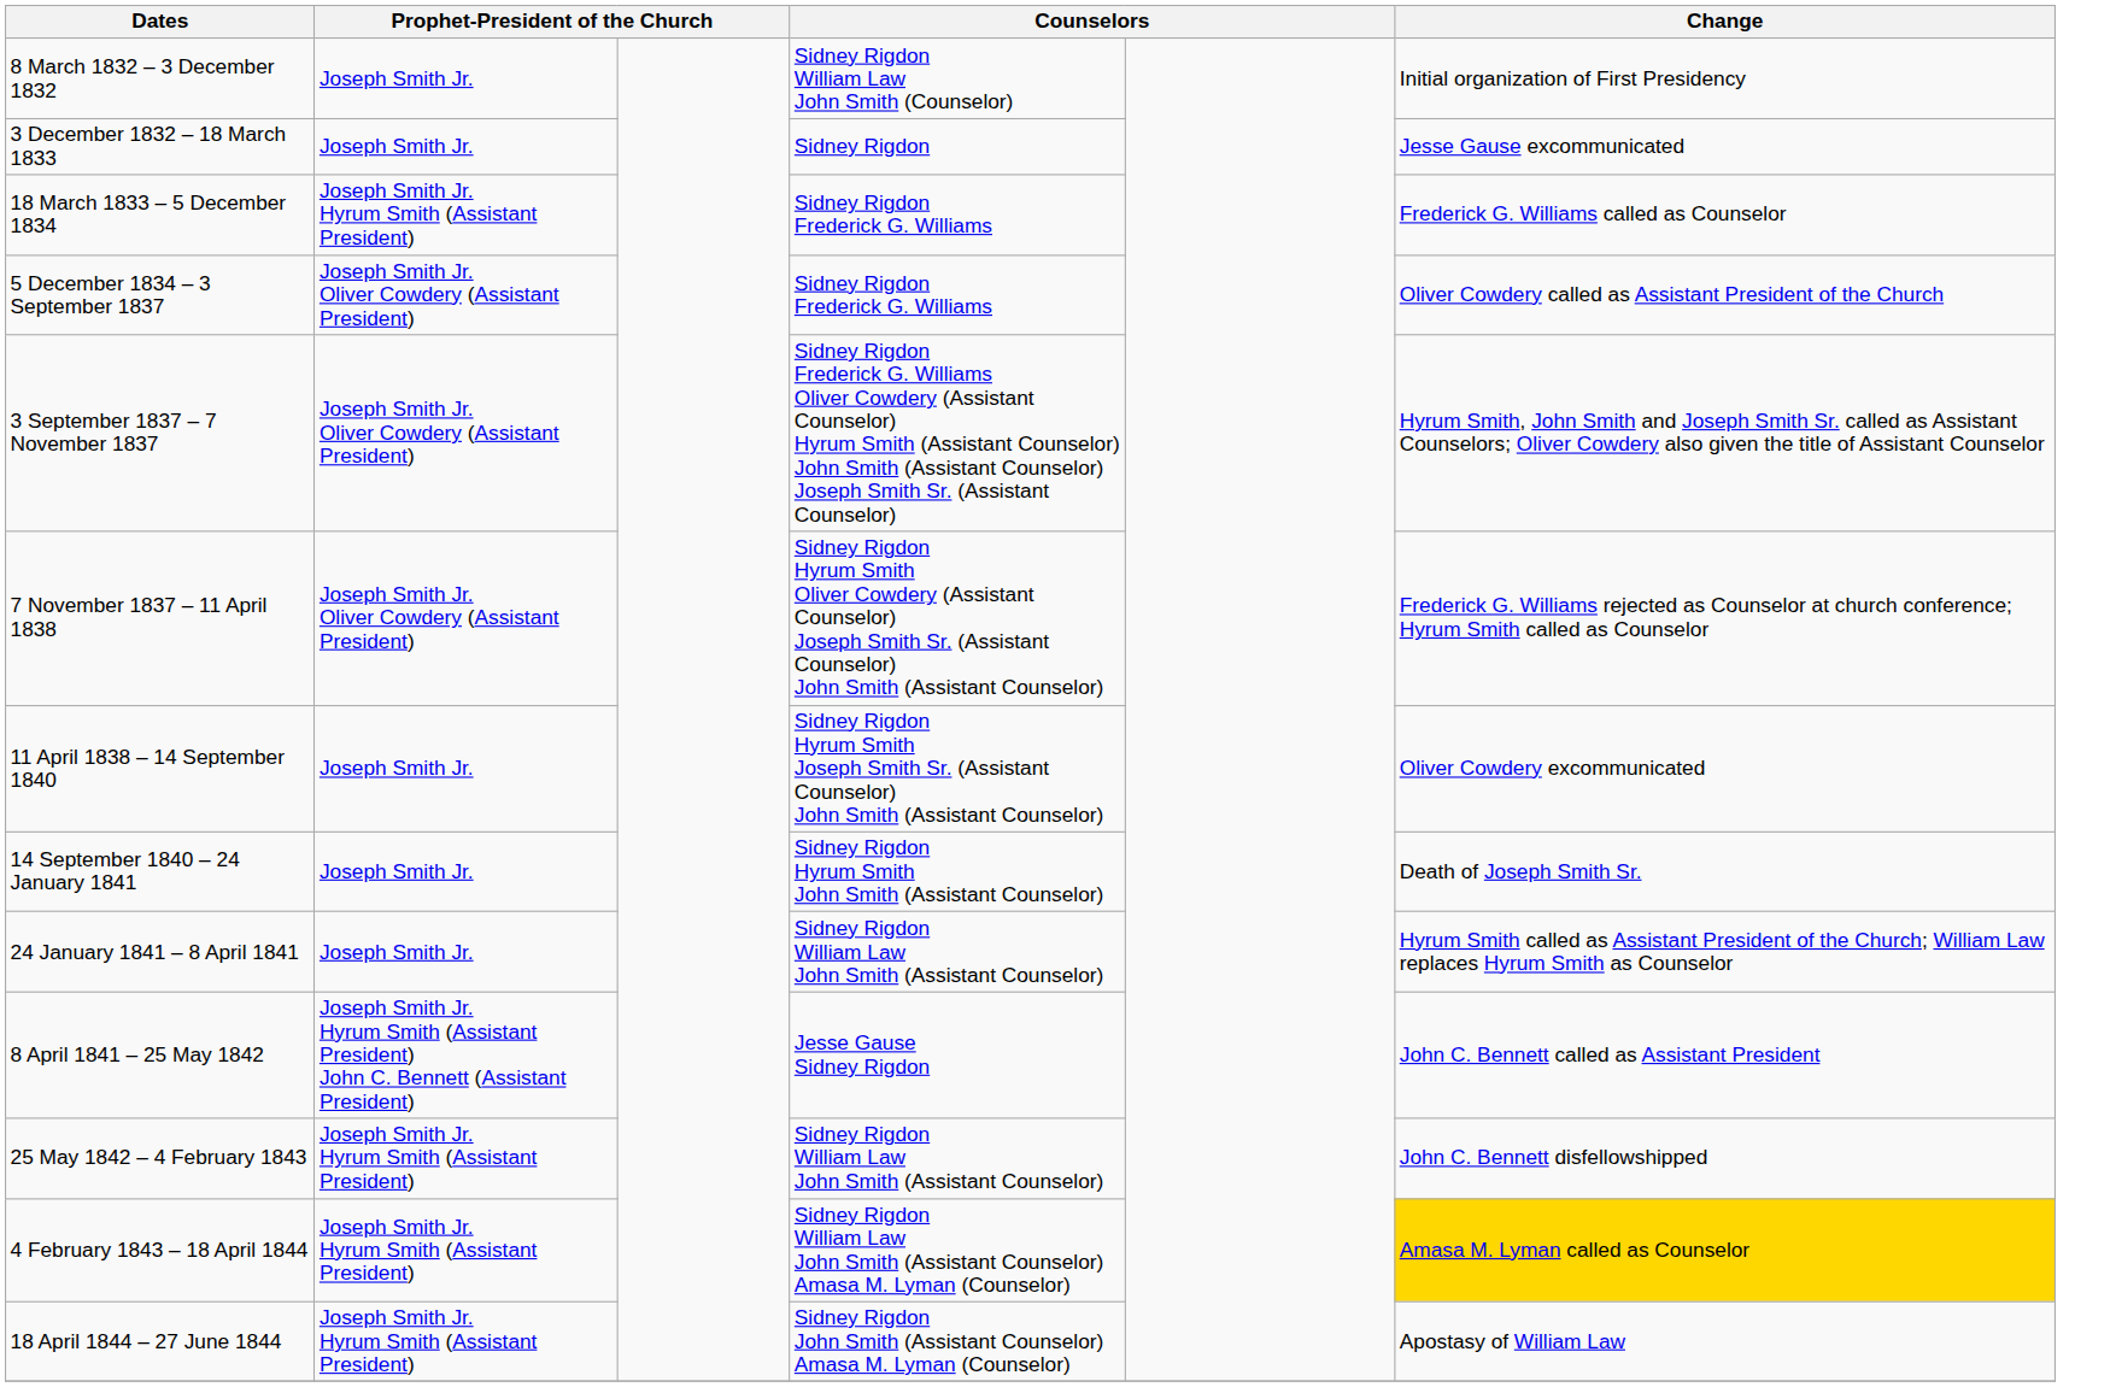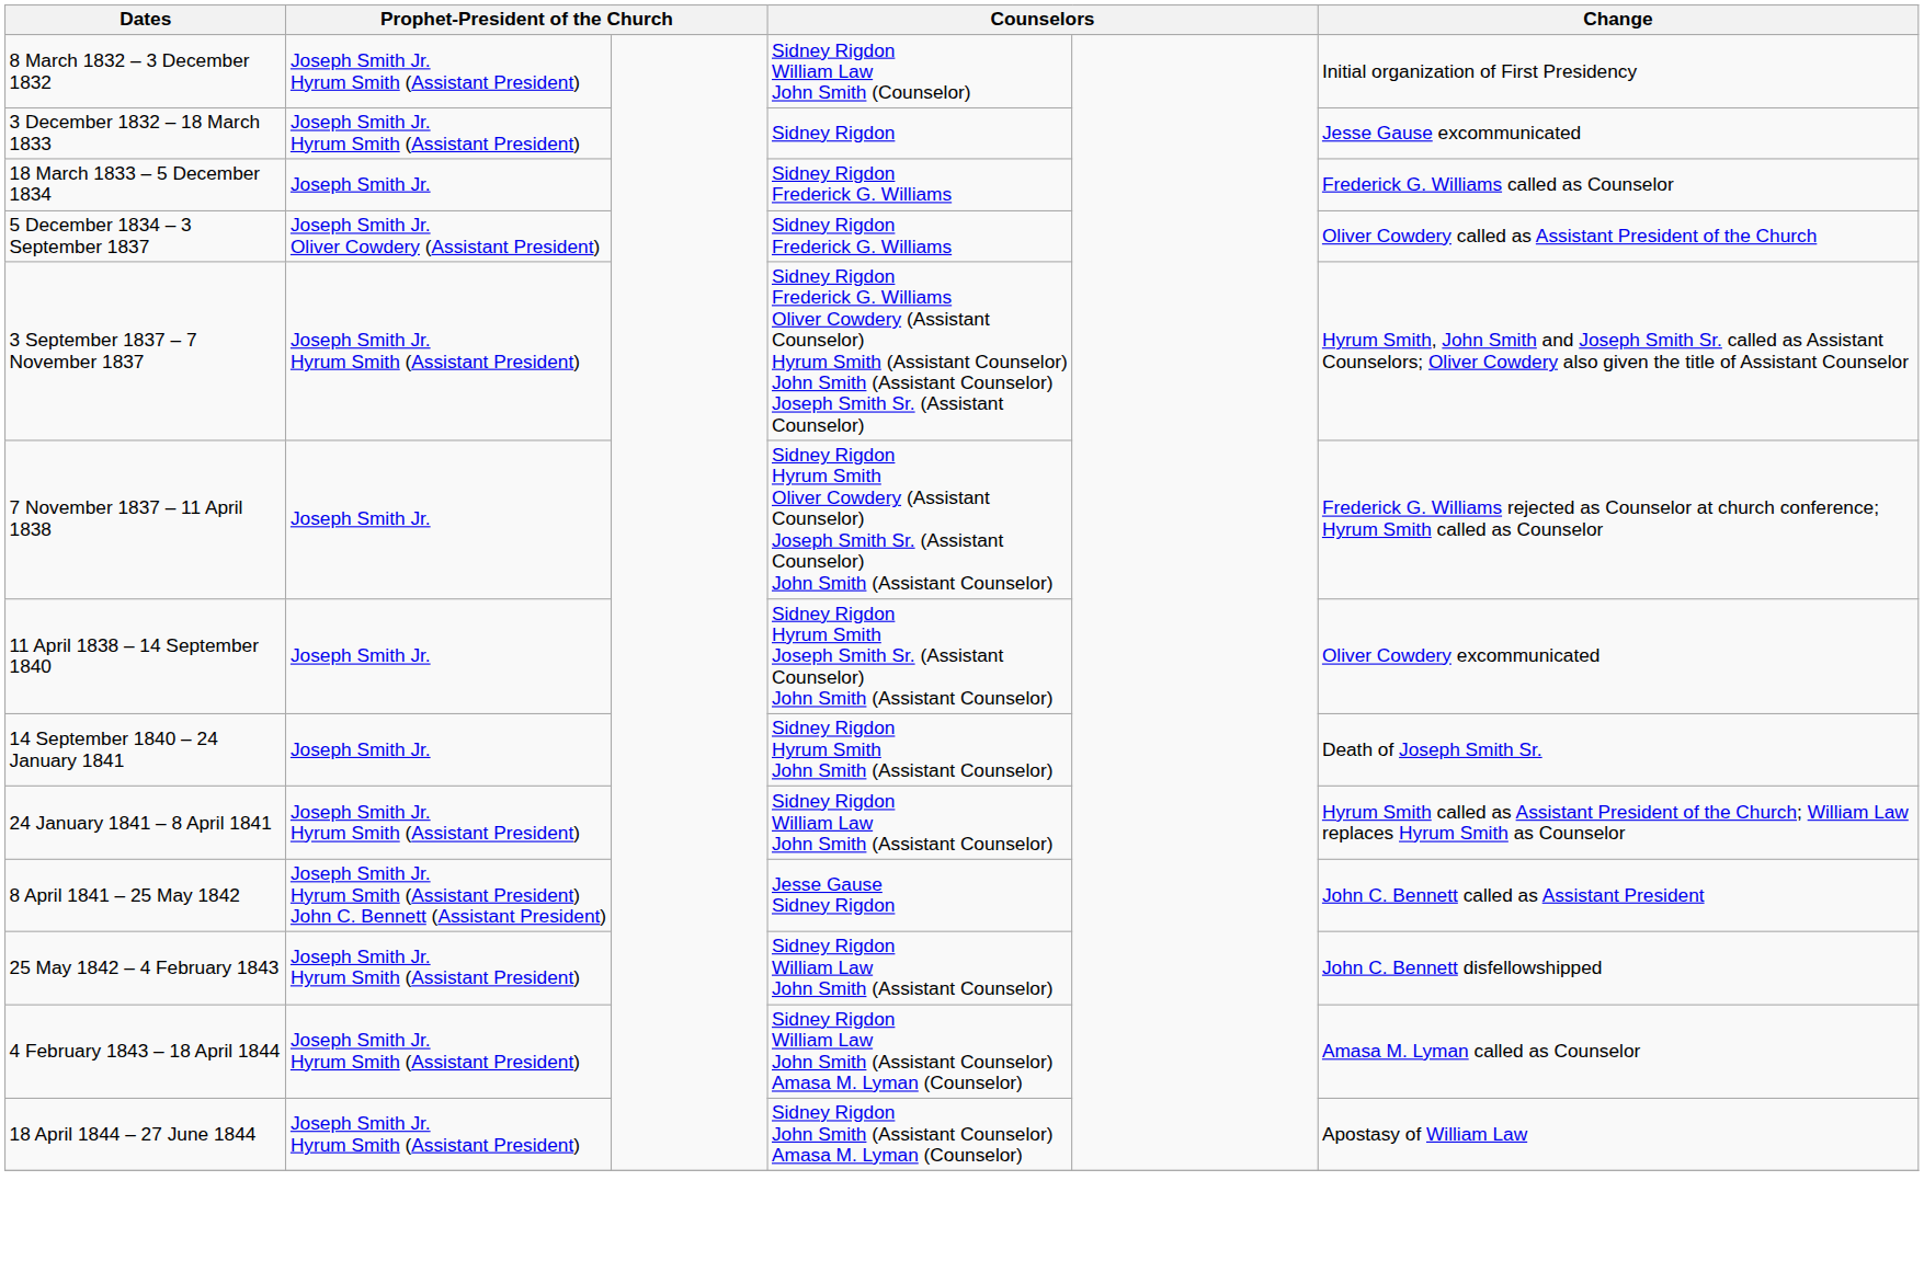8 March 1832 – 3 December 1832 | column 2: Joseph Smith Jr. -> Joseph Smith Jr. Hyrum Smith (Assistant President)
3 December 1832 – 18 March 1833 | column 2: Joseph Smith Jr. -> Joseph Smith Jr. Hyrum Smith (Assistant President)
18 March 1833 – 5 December 1834 | column 2: Joseph Smith Jr. Hyrum Smith (Assistant President) -> Joseph Smith Jr.
3 September 1837 – 7 November 1837 | column 2: Joseph Smith Jr. Oliver Cowdery (Assistant President) -> Joseph Smith Jr. Hyrum Smith (Assistant President)
7 November 1837 – 11 April 1838 | column 2: Joseph Smith Jr. Oliver Cowdery (Assistant President) -> Joseph Smith Jr.
24 January 1841 – 8 April 1841 | column 2: Joseph Smith Jr. -> Joseph Smith Jr. Hyrum Smith (Assistant President)
4 February 1843 – 18 April 1844 | Change: gold background -> no background
